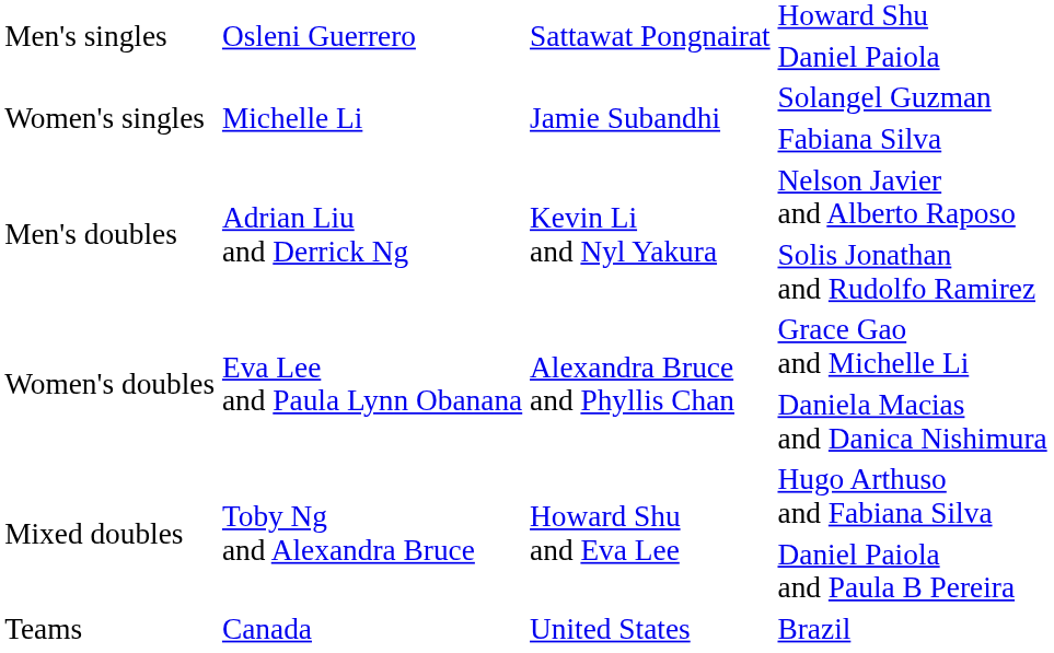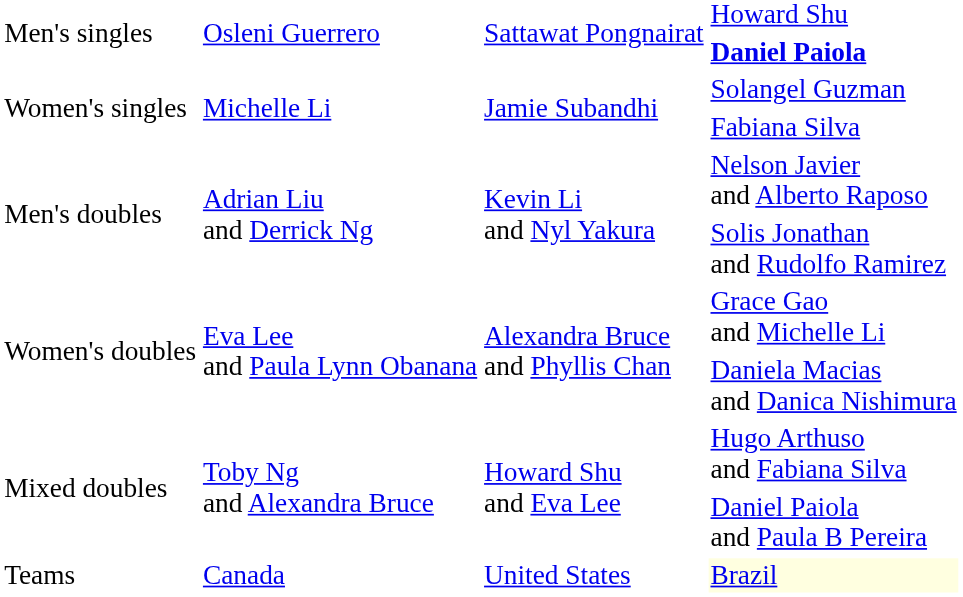Daniel Paiola | column 4: normal -> bold
Brazil | column 4: no background -> lightyellow background
